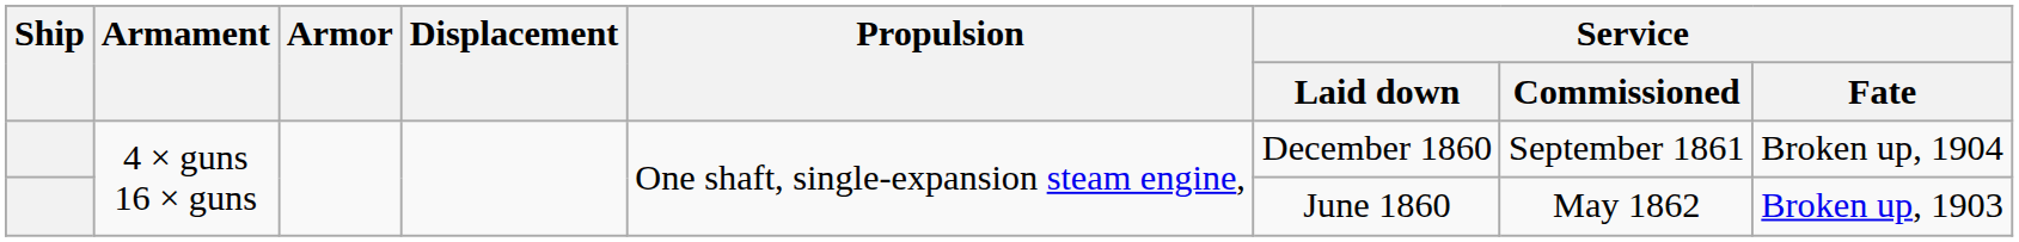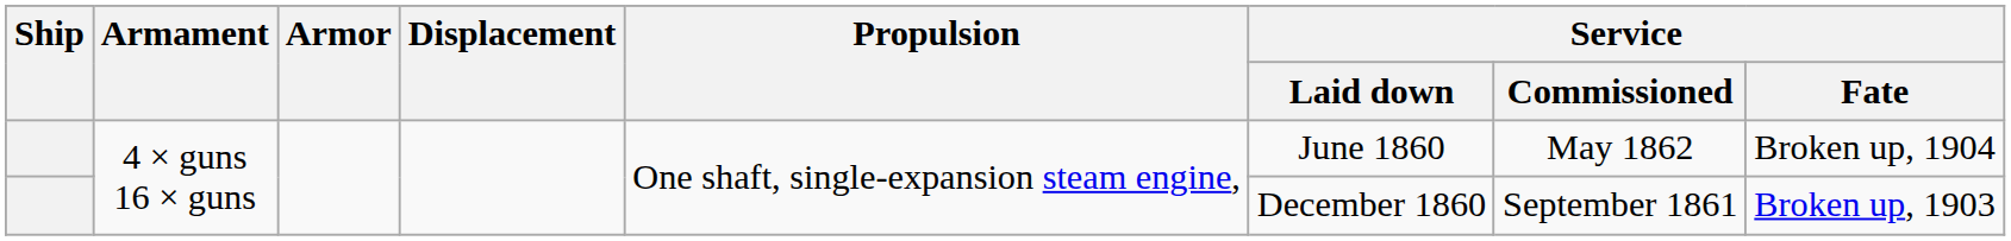row 3 | Service / Laid down: December 1860 -> June 1860
row 3 | Service / Commissioned: September 1861 -> May 1862
row 4 | Service / Laid down: June 1860 -> December 1860
row 4 | Service / Commissioned: May 1862 -> September 1861
